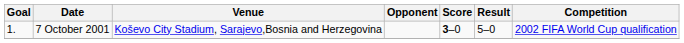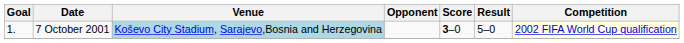7 October 2001 | Venue: no background -> lightblue background
7 October 2001 | Competition: no background -> lightyellow background
